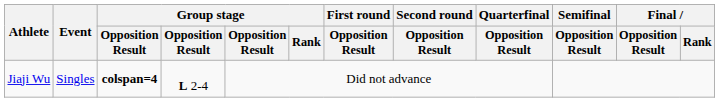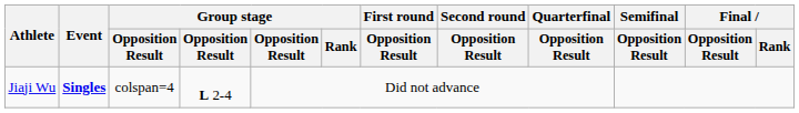Jiaji Wu | Event: normal -> bold
Jiaji Wu | column 3: bold -> normal
